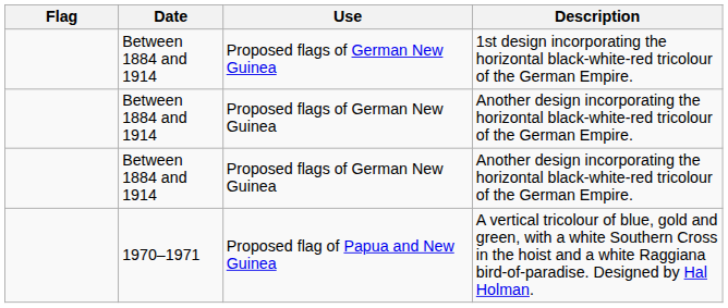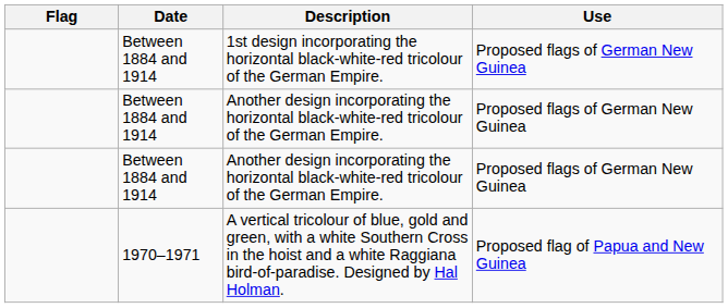columns swapped: Use <-> Description
